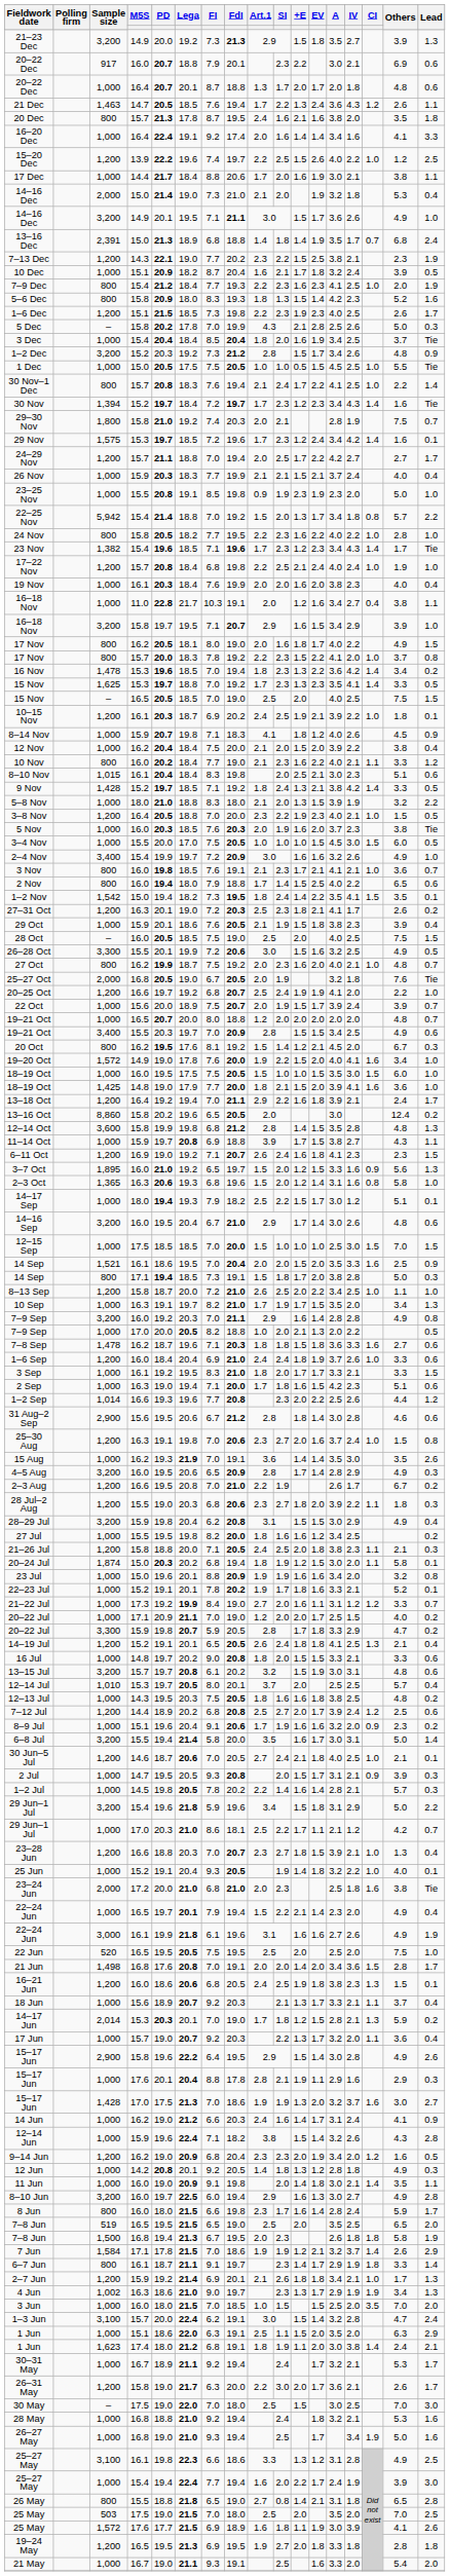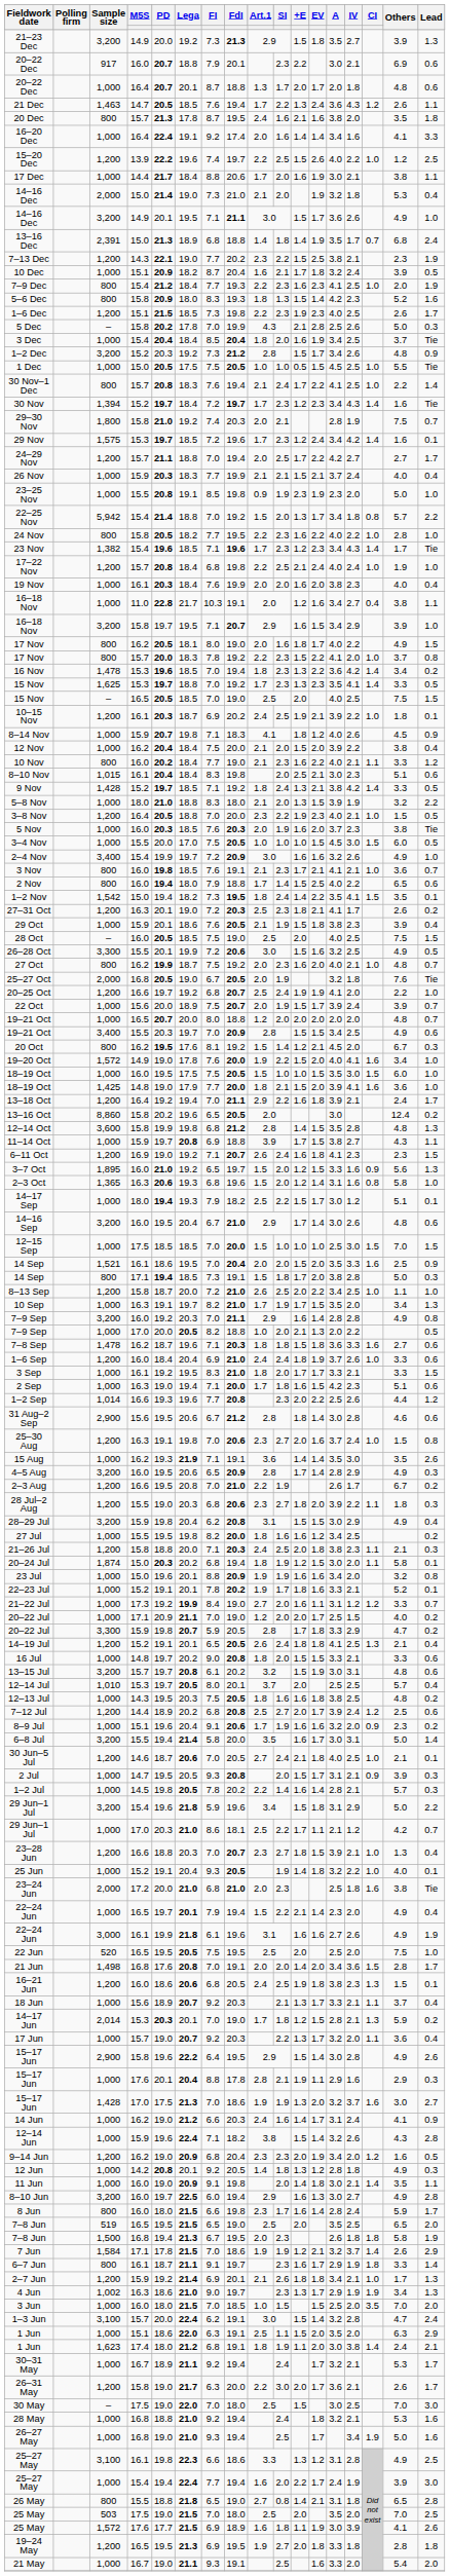15 Aug | FI: 7.0 -> 7.1
21–26 Jul | FdI: 20.5 -> 20.3
6–7 Jun | +E: 1.4 -> 1.6
